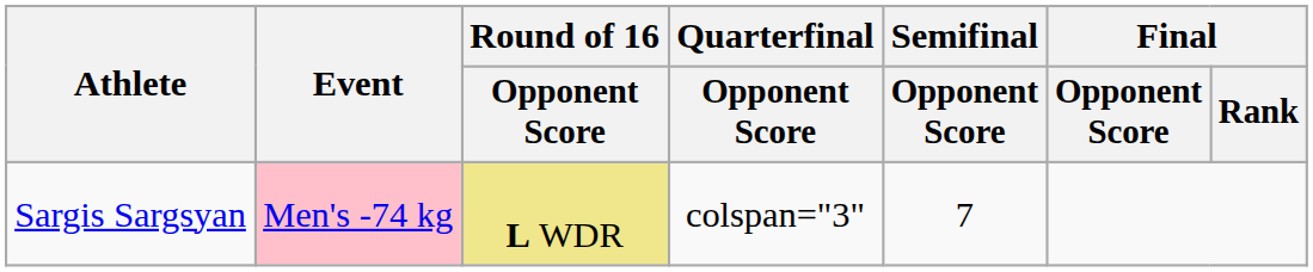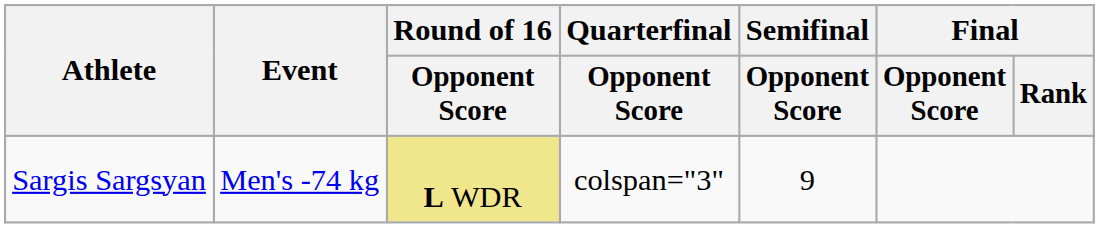Sargis Sargsyan | Event: pink background -> no background
Sargis Sargsyan | Semifinal / Opponent Score: 7 -> 9
